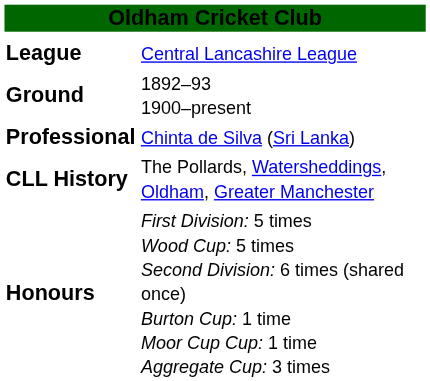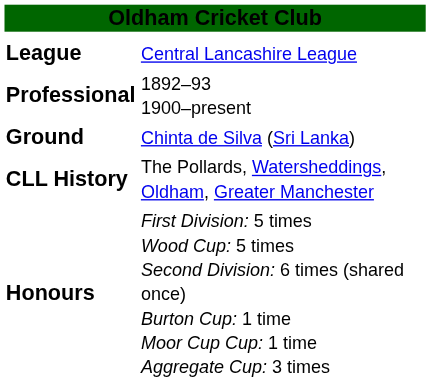row 3 | column 1: Ground -> Professional
row 4 | column 1: Professional -> Ground
